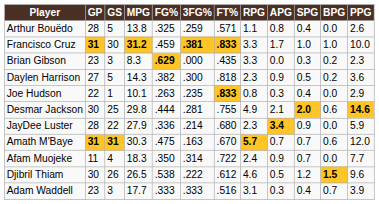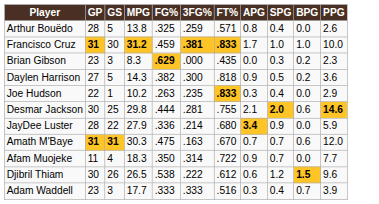- column: RPG | 1.1 | 3.3 | 3.3 | 2.3 | 0.8 | 4.9 | 2.3 | 5.7 | 2.4 | 4.6 | 3.1
Joe Hudson | MPG: 10.1 -> 10.2
Djibril Thiam | APG: 0.5 -> 0.6
